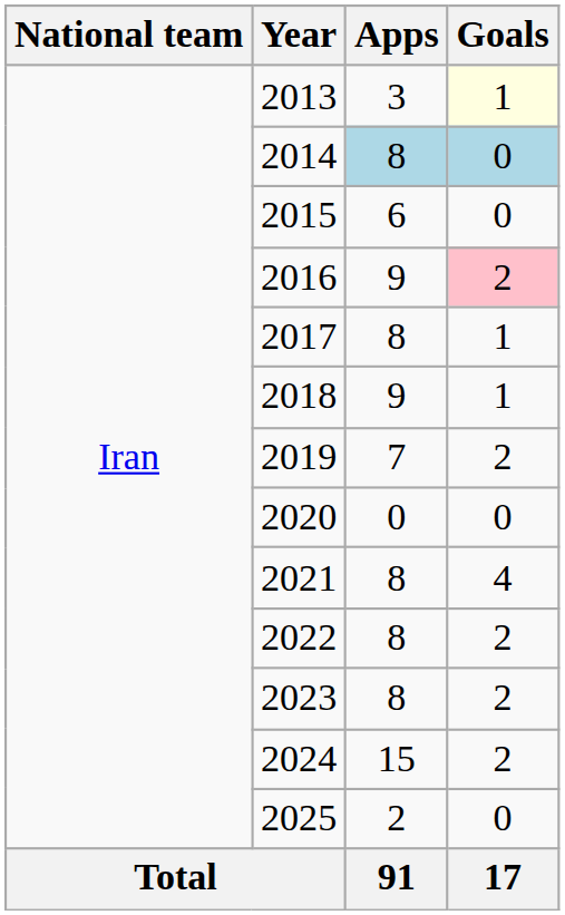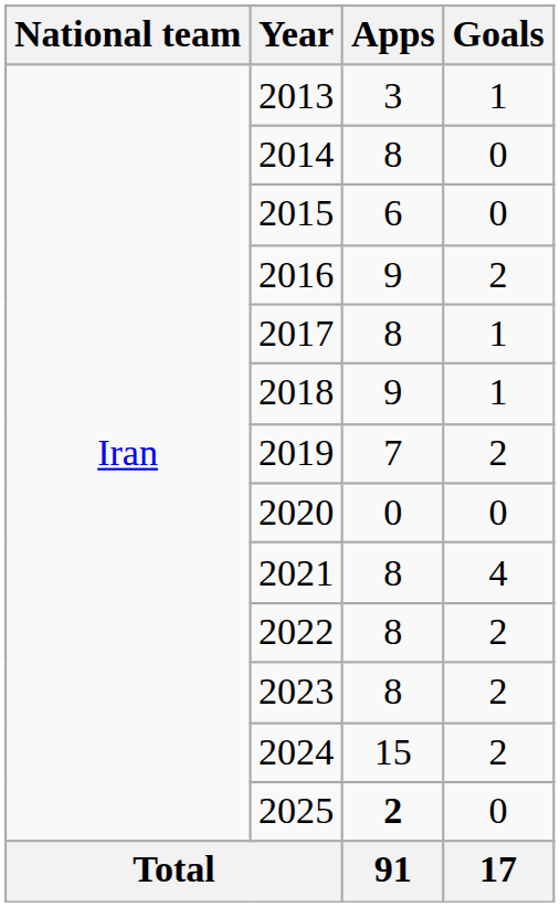2013 | Goals: lightyellow background -> no background
2014 | Apps: lightblue background -> no background
2014 | Goals: lightblue background -> no background
2016 | Goals: pink background -> no background
2025 | Apps: normal -> bold
